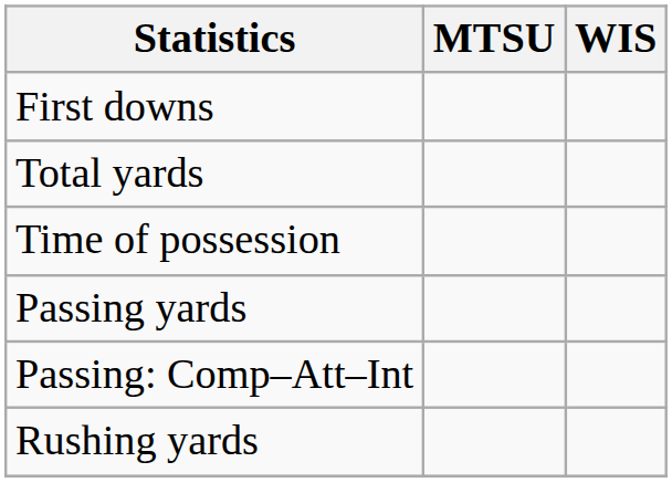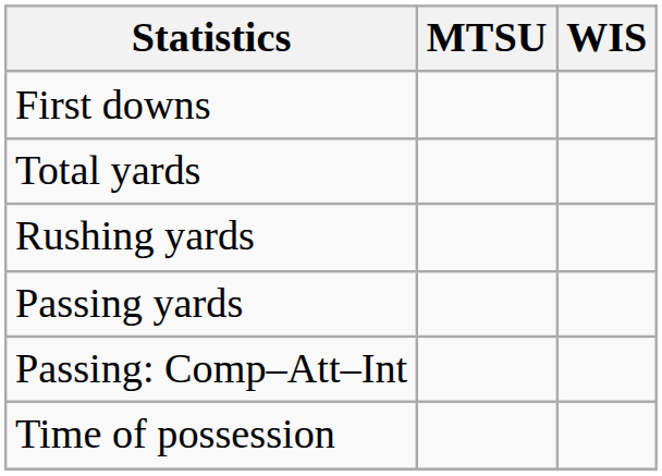rows swapped: Rushing yards <-> Time of possession
